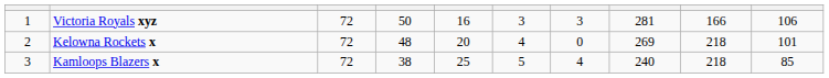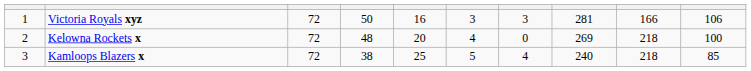Kelowna Rockets x | column 10: 101 -> 100
